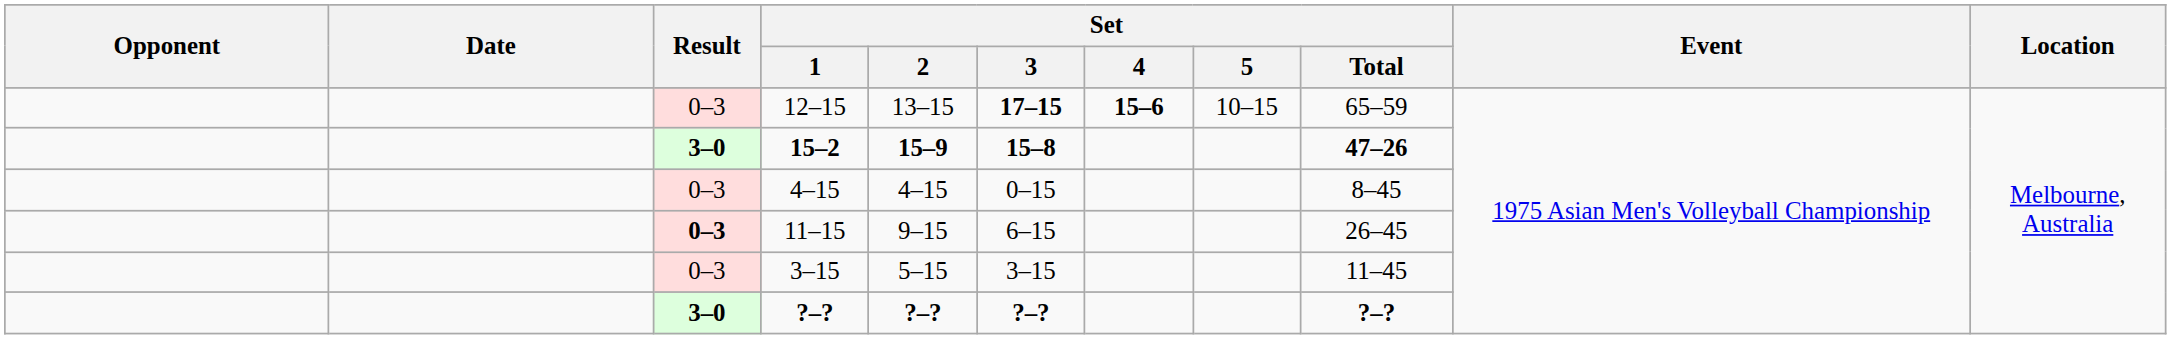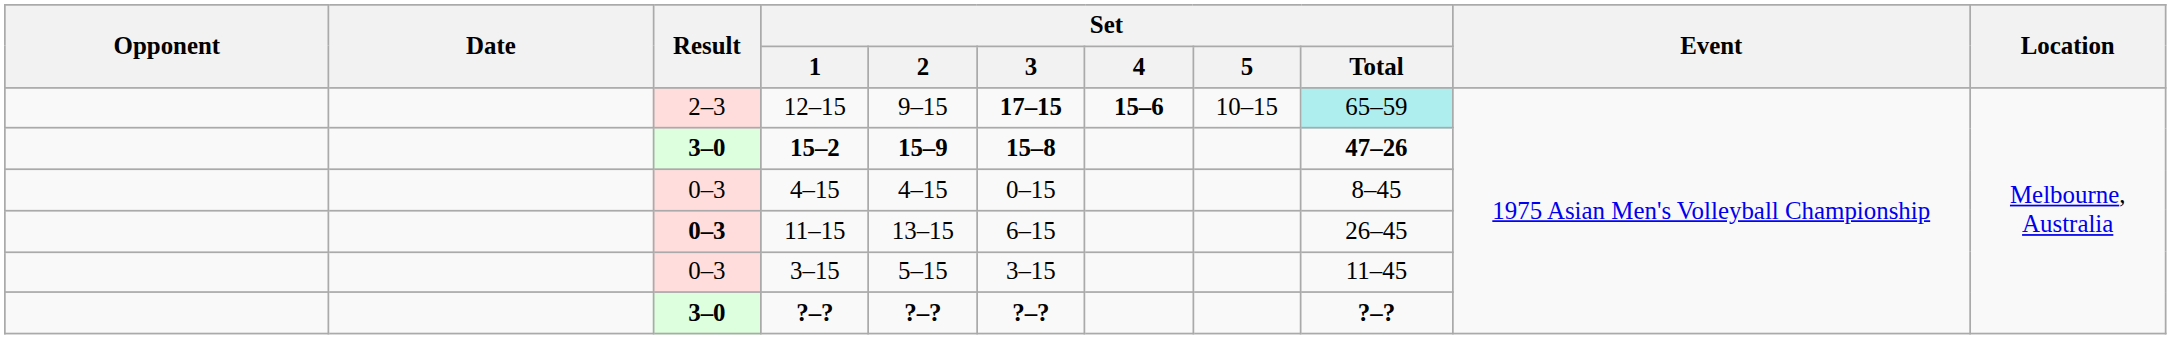12–15 | Result: 0–3 -> 2–3
12–15 | Set / 2: 13–15 -> 9–15
12–15 | Set / Total: no background -> paleturquoise background
11–15 | Set / 2: 9–15 -> 13–15
